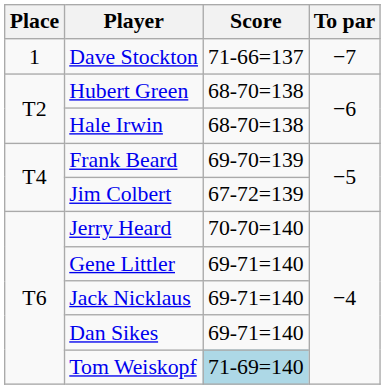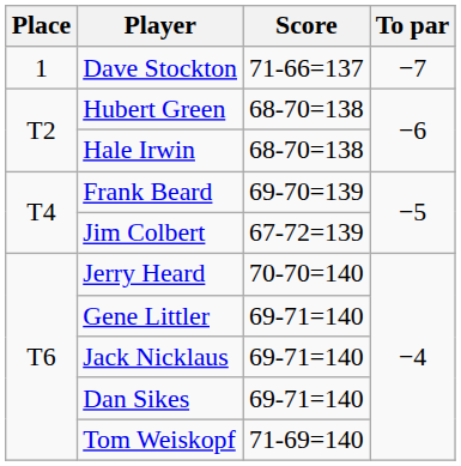Tom Weiskopf | Score: lightblue background -> no background
